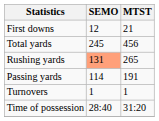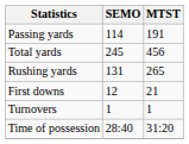rows swapped: First downs <-> Passing yards
Rushing yards | SEMO: lightsalmon background -> no background
